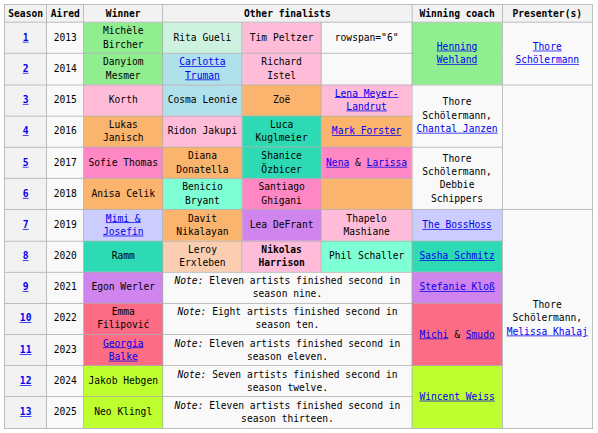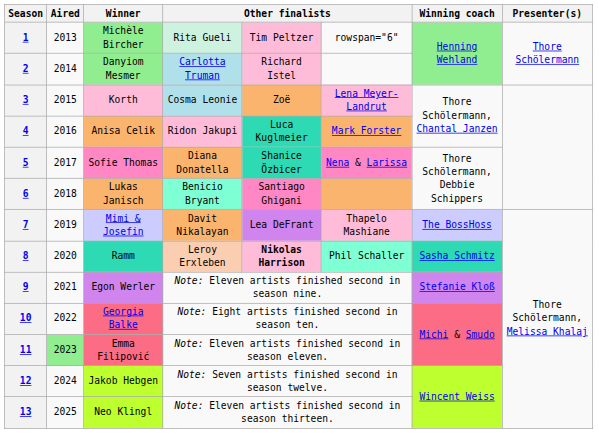4 | Winner: Lukas Janisch -> Anisa Celik
6 | Winner: Anisa Celik -> Lukas Janisch
10 | Winner: Emma Filipović -> Georgia Balke
11 | Aired: no background -> lightgreen background
11 | Winner: Georgia Balke -> Emma Filipović
